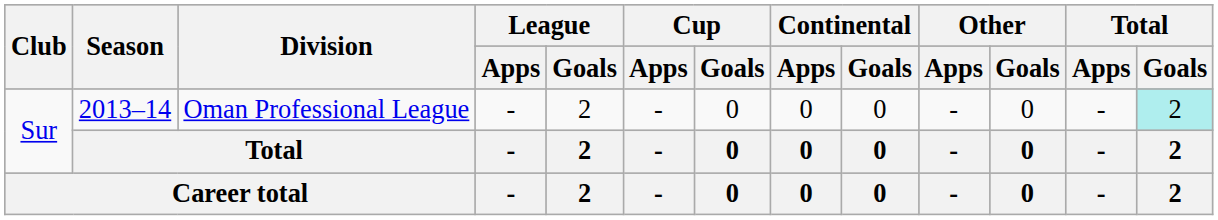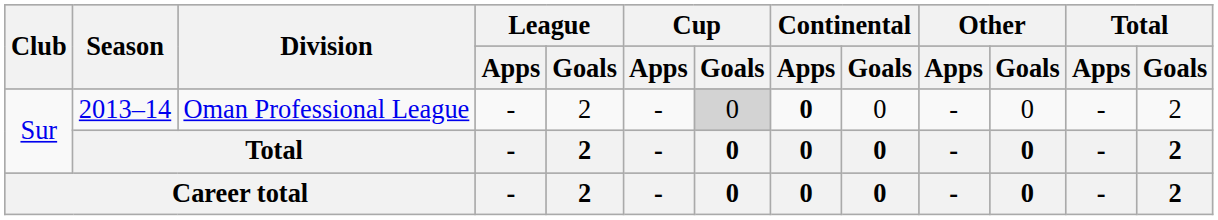Sur / Oman Professional League | Cup / Goals: no background -> lightgrey background
Sur / Oman Professional League | Continental / Apps: normal -> bold
Sur / Oman Professional League | Total / Goals: paleturquoise background -> no background
